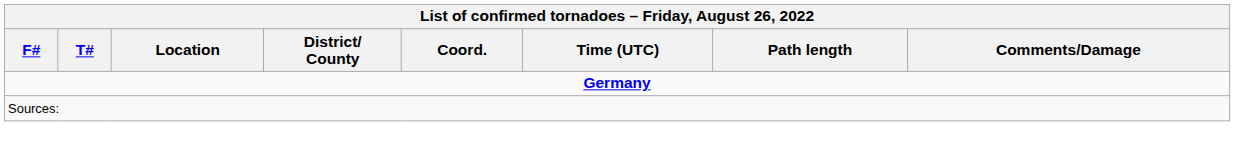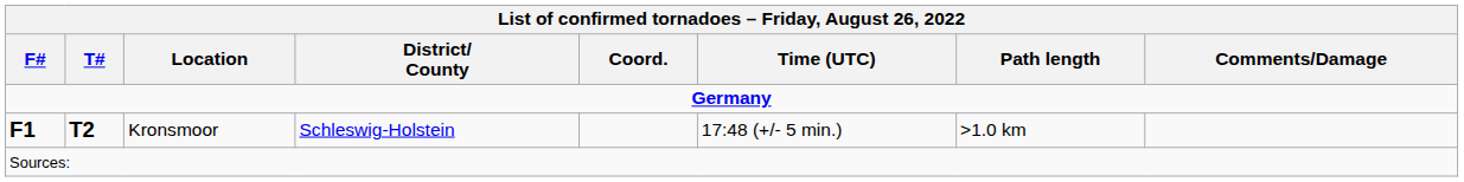+ row: F1 | T2 | Kronsmoor | Schleswig-Holstein | 17:48 (+/- 5 min.) | >1.0 km
